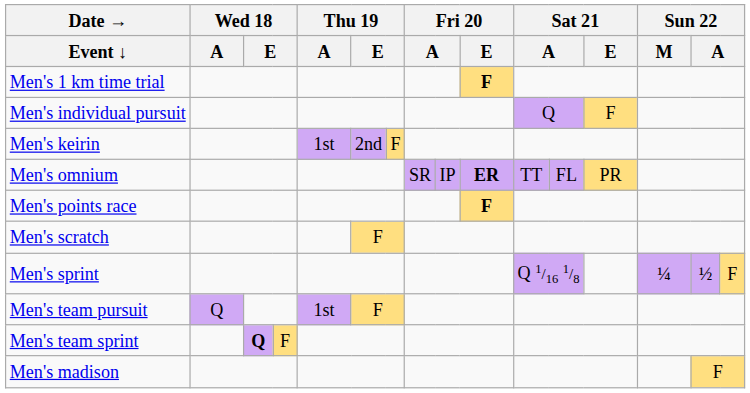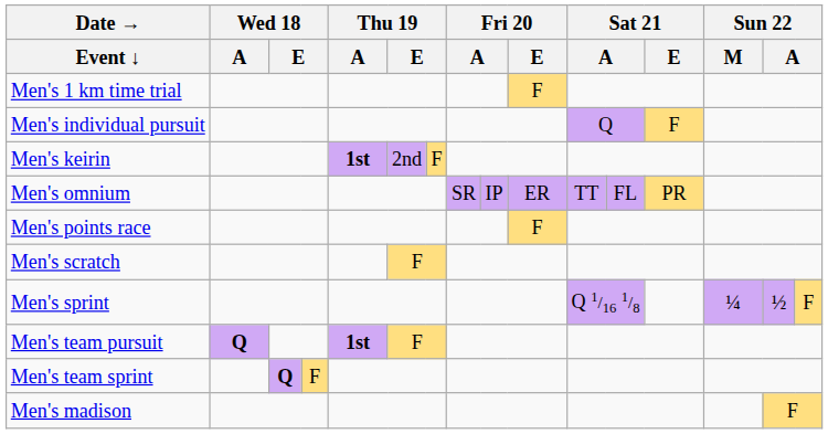Men's 1 km time trial | Fri 20 / E: bold -> normal
Men's keirin | Thu 19 / A: normal -> bold
Men's omnium | Fri 20 / E: bold -> normal
Men's points race | Fri 20 / E: bold -> normal
Men's team pursuit | Wed 18 / A: normal -> bold
Men's team pursuit | Thu 19 / A: normal -> bold
